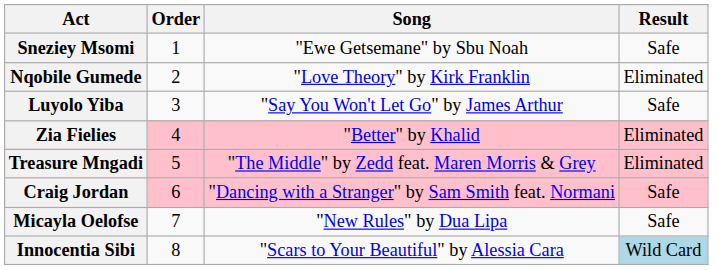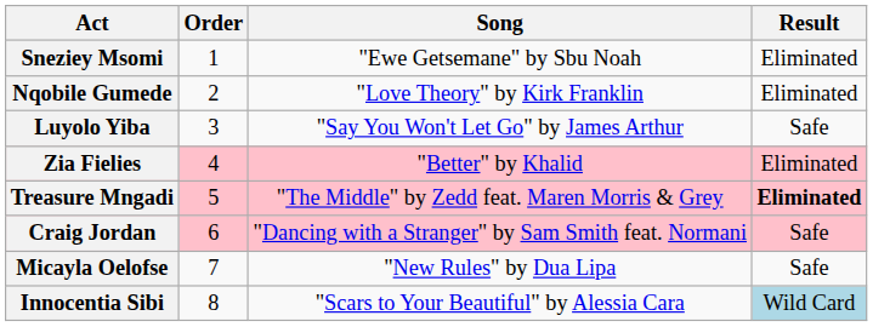Sneziey Msomi | Result: Safe -> Eliminated
Treasure Mngadi | Result: normal -> bold
